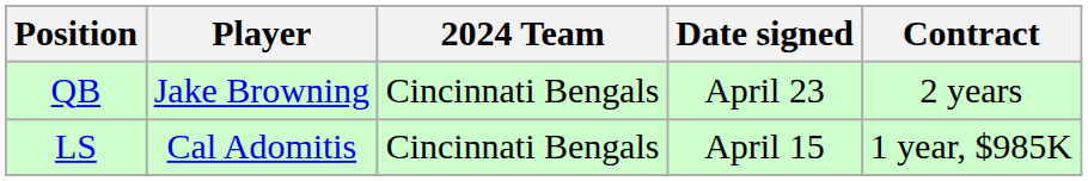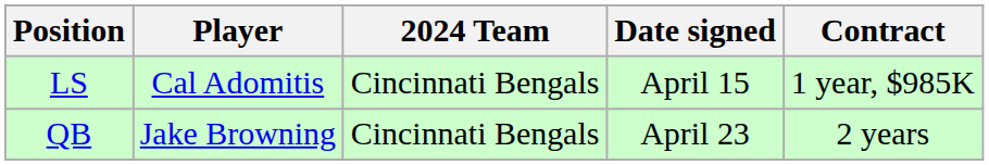rows swapped: LS <-> QB
